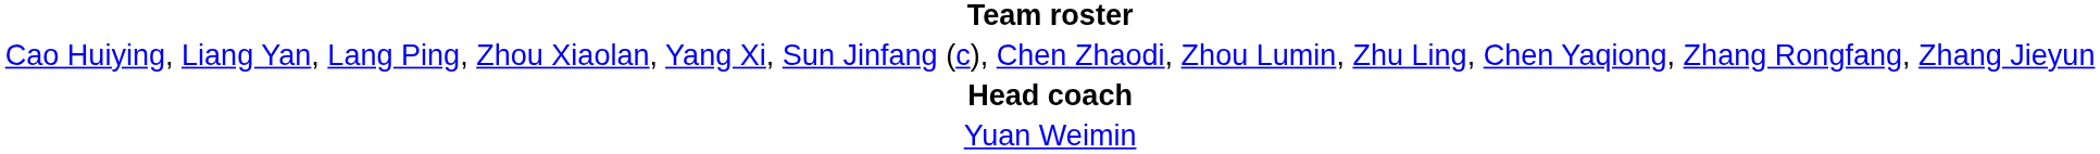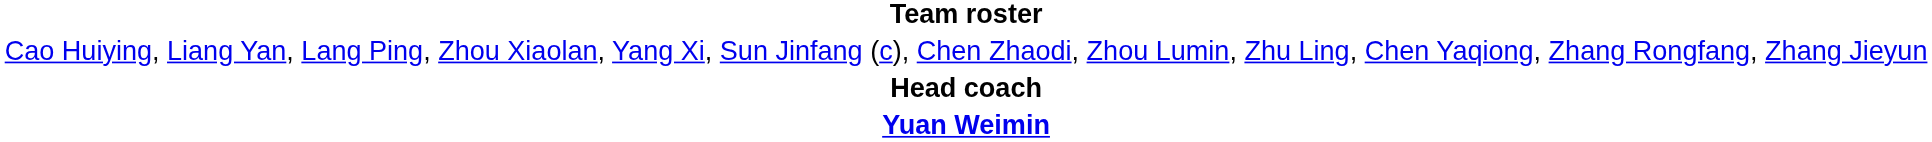row 4 | column 1: normal -> bold
